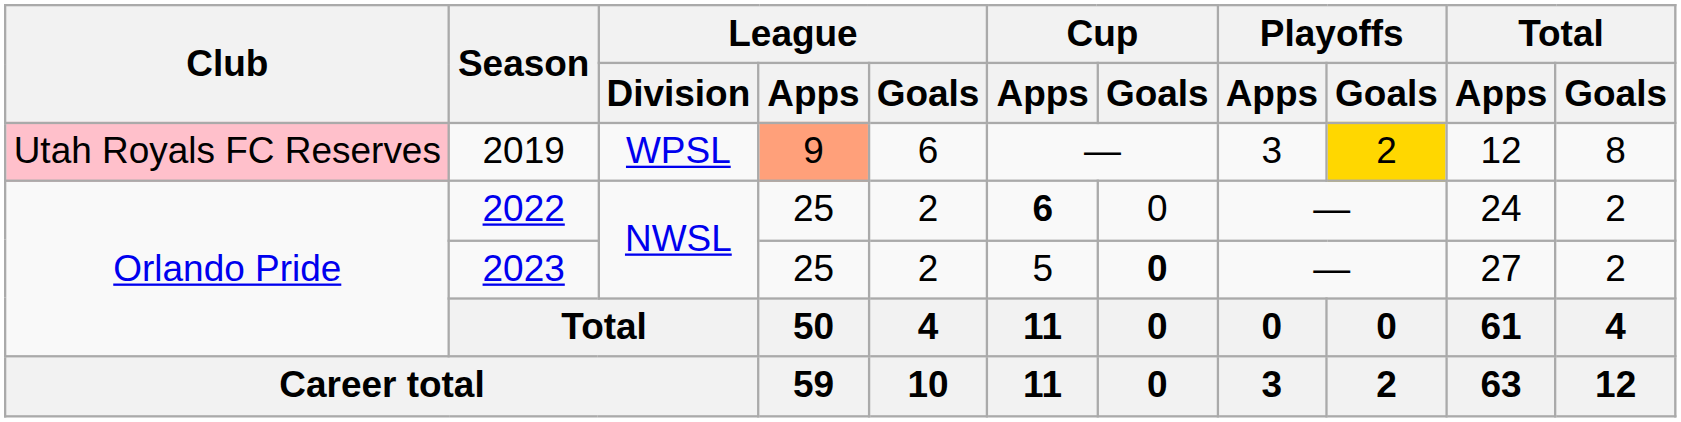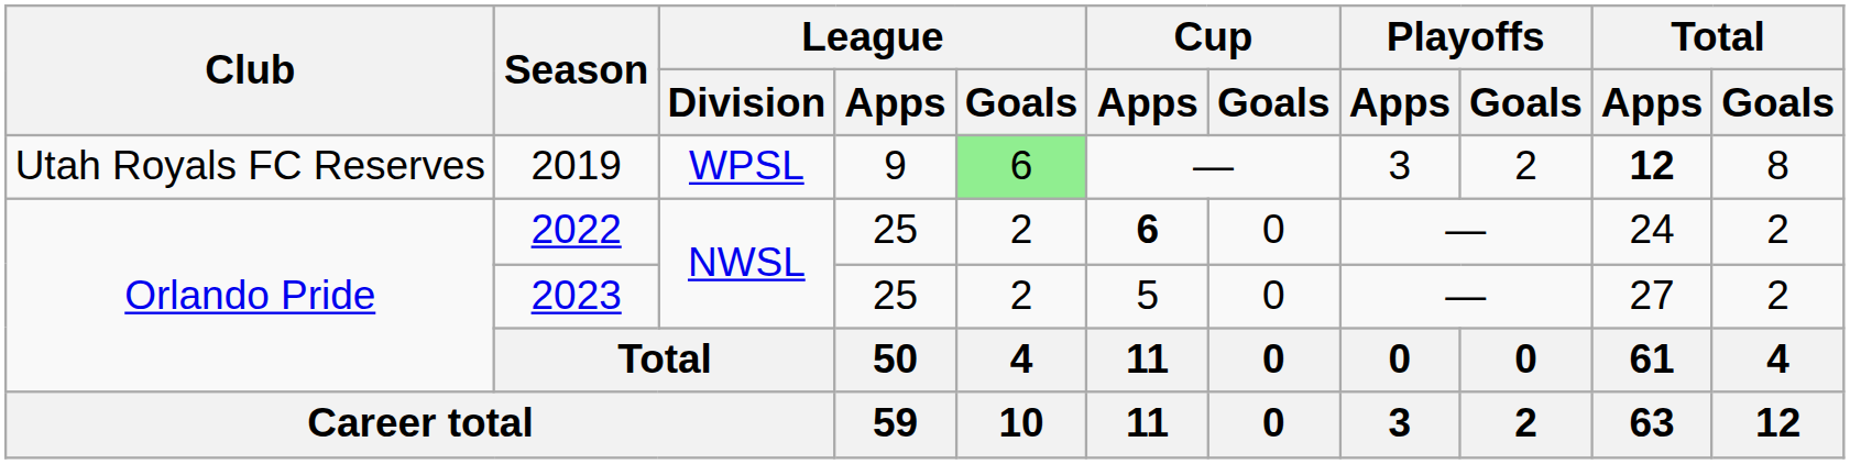2019 | Club: pink background -> no background
2019 | League / Apps: lightsalmon background -> no background
2019 | League / Goals: no background -> lightgreen background
2019 | Playoffs / Goals: gold background -> no background
2019 | Total / Apps: normal -> bold
2023 | Cup / Goals: bold -> normal
